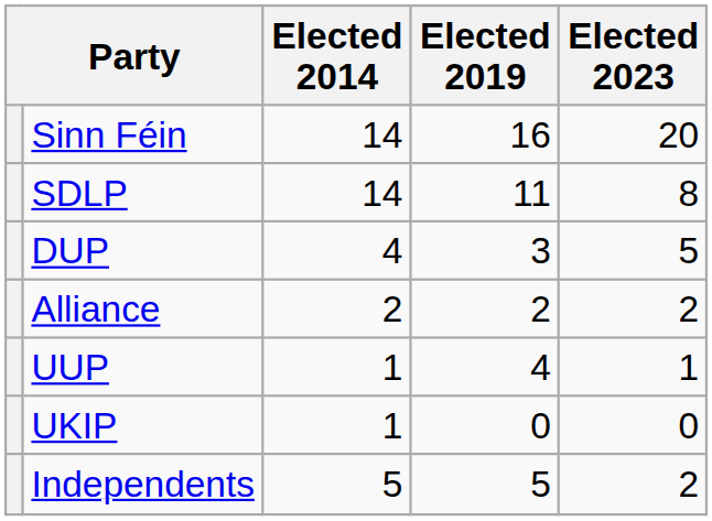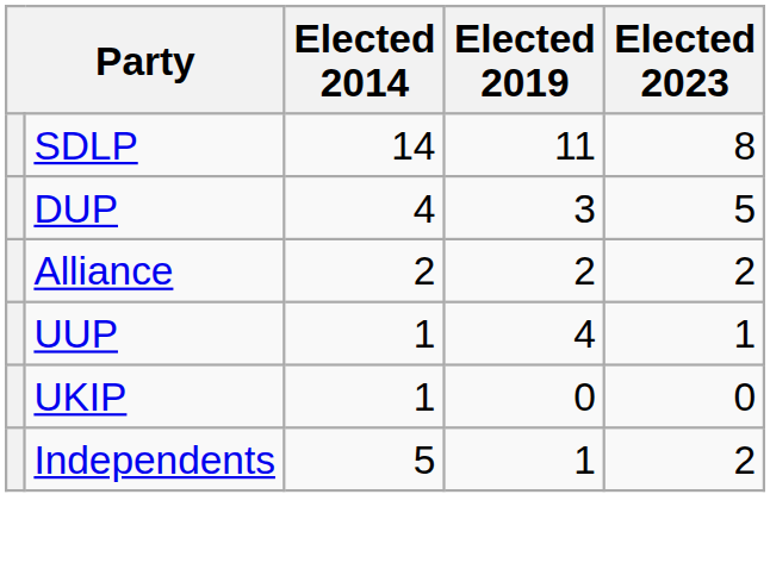- row: Sinn Féin | 14 | 16 | 20
Independents | Elected 2019: 5 -> 1
